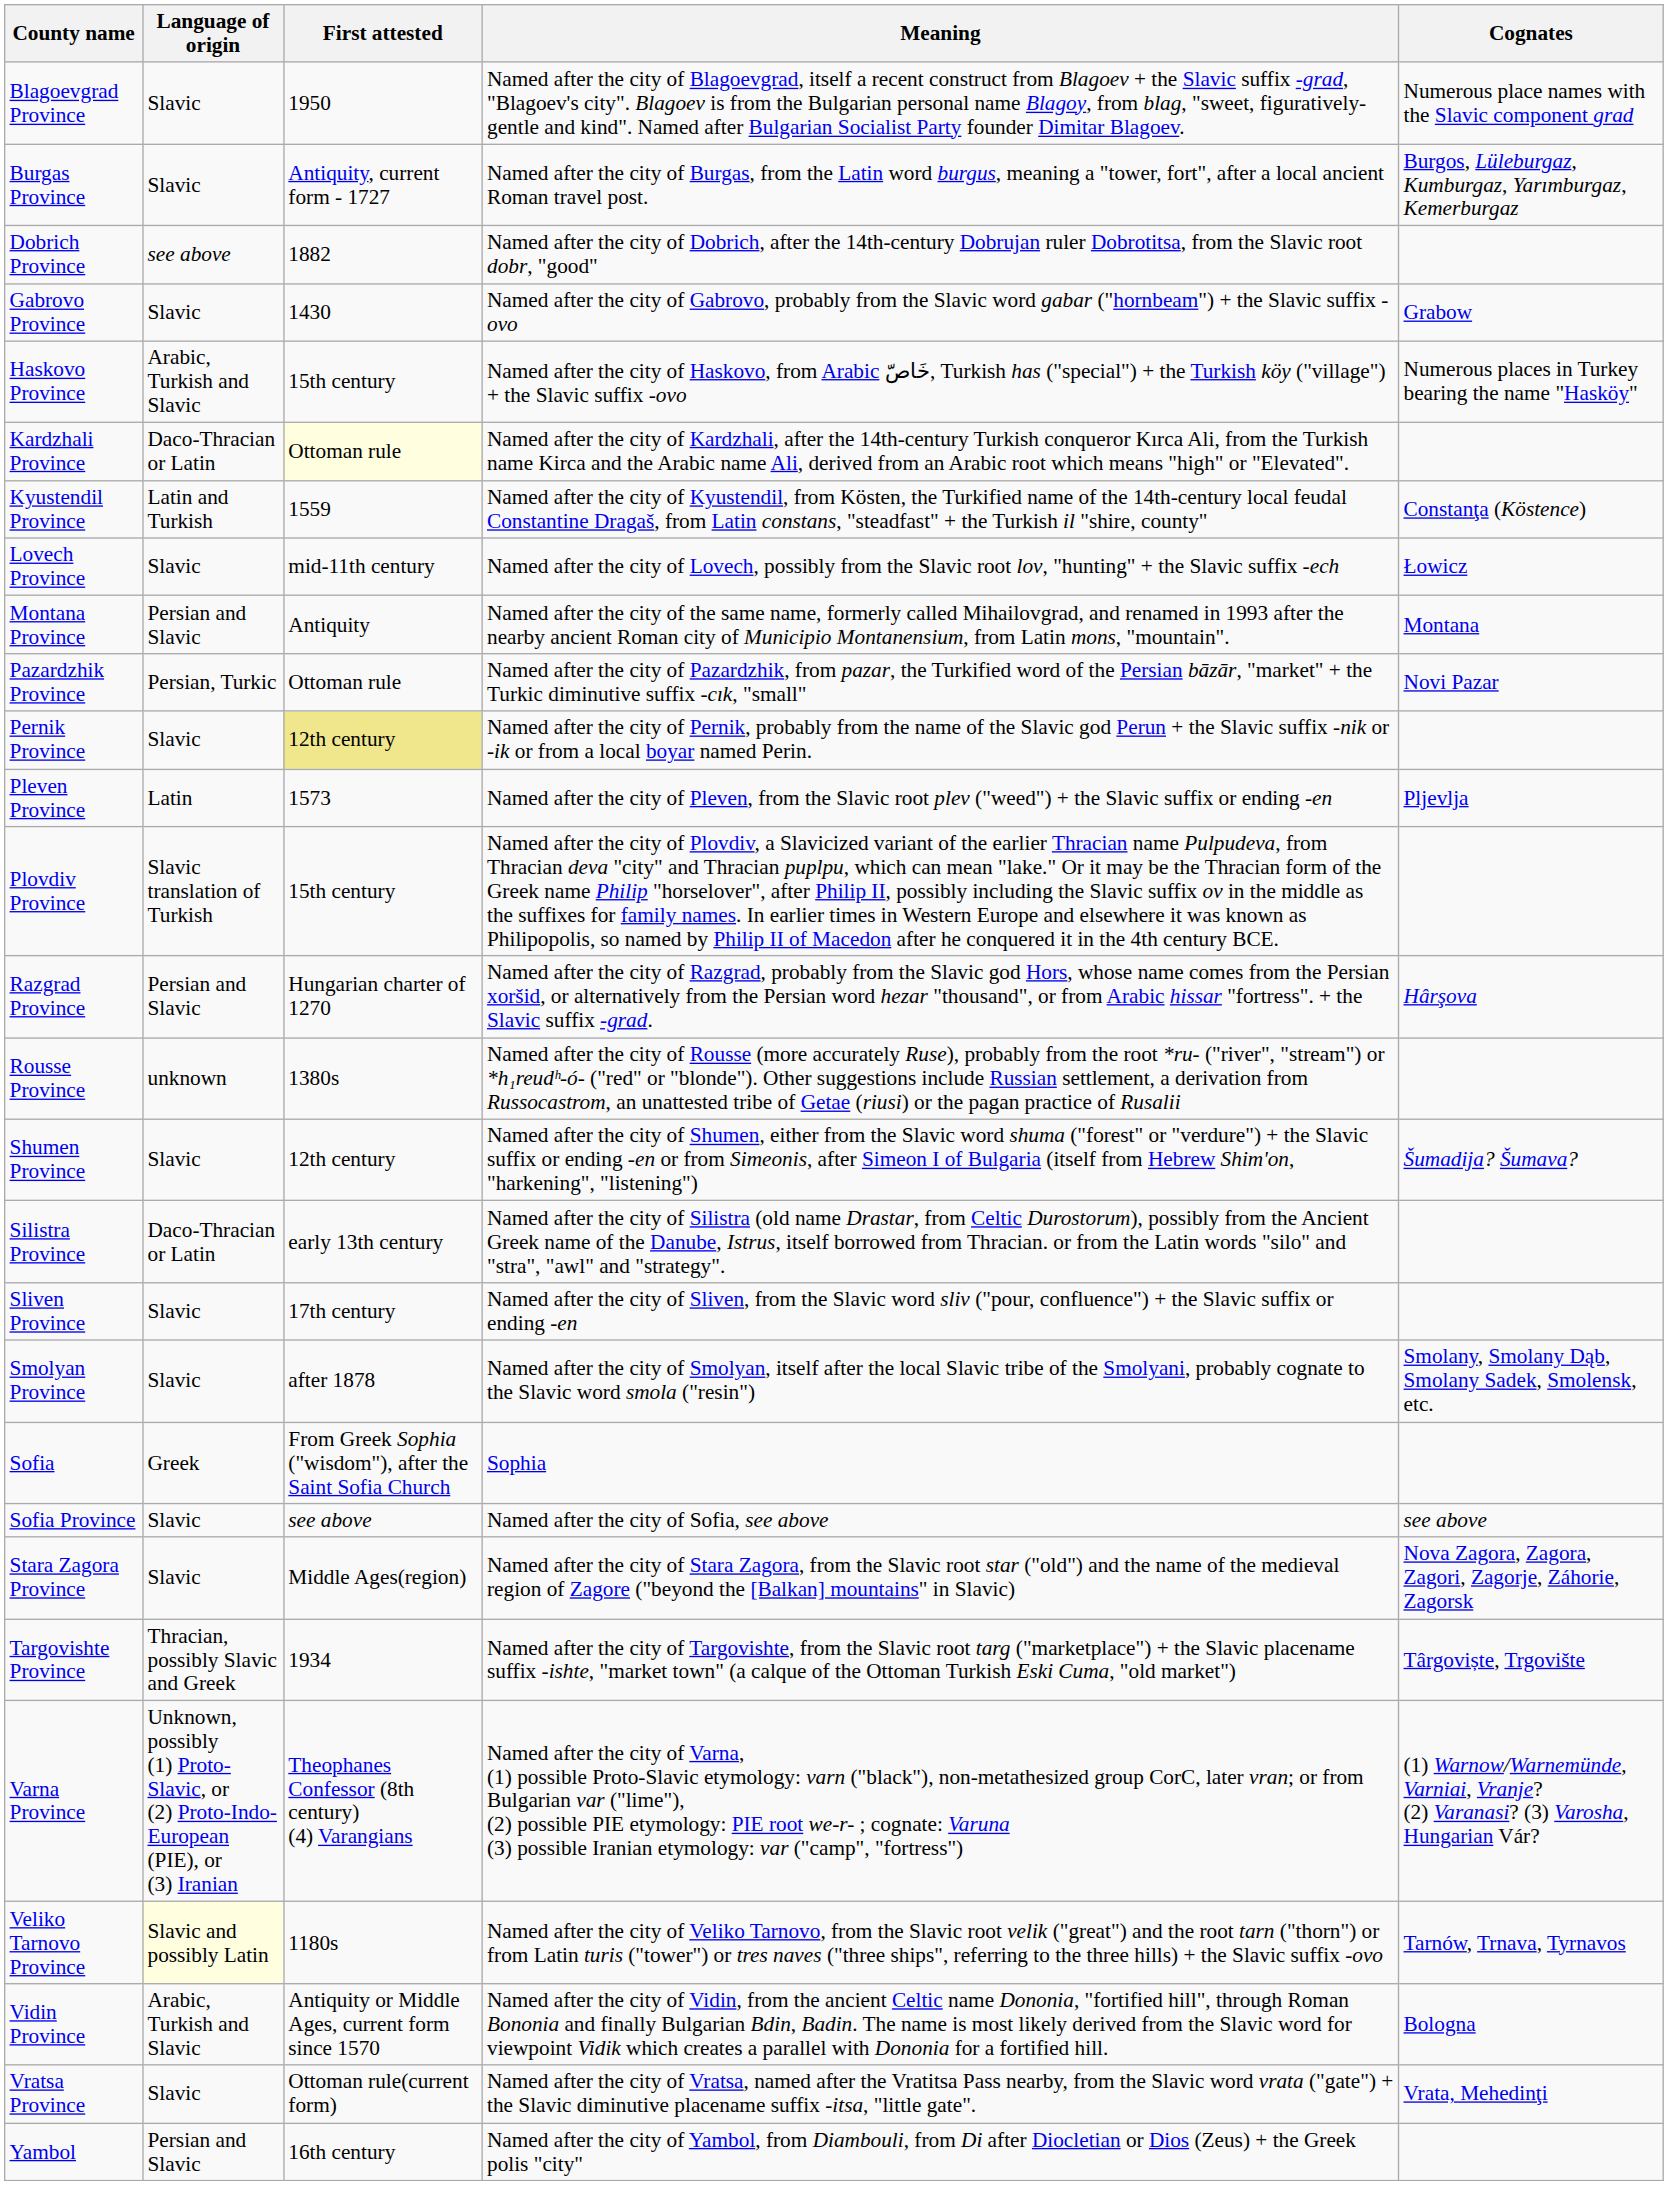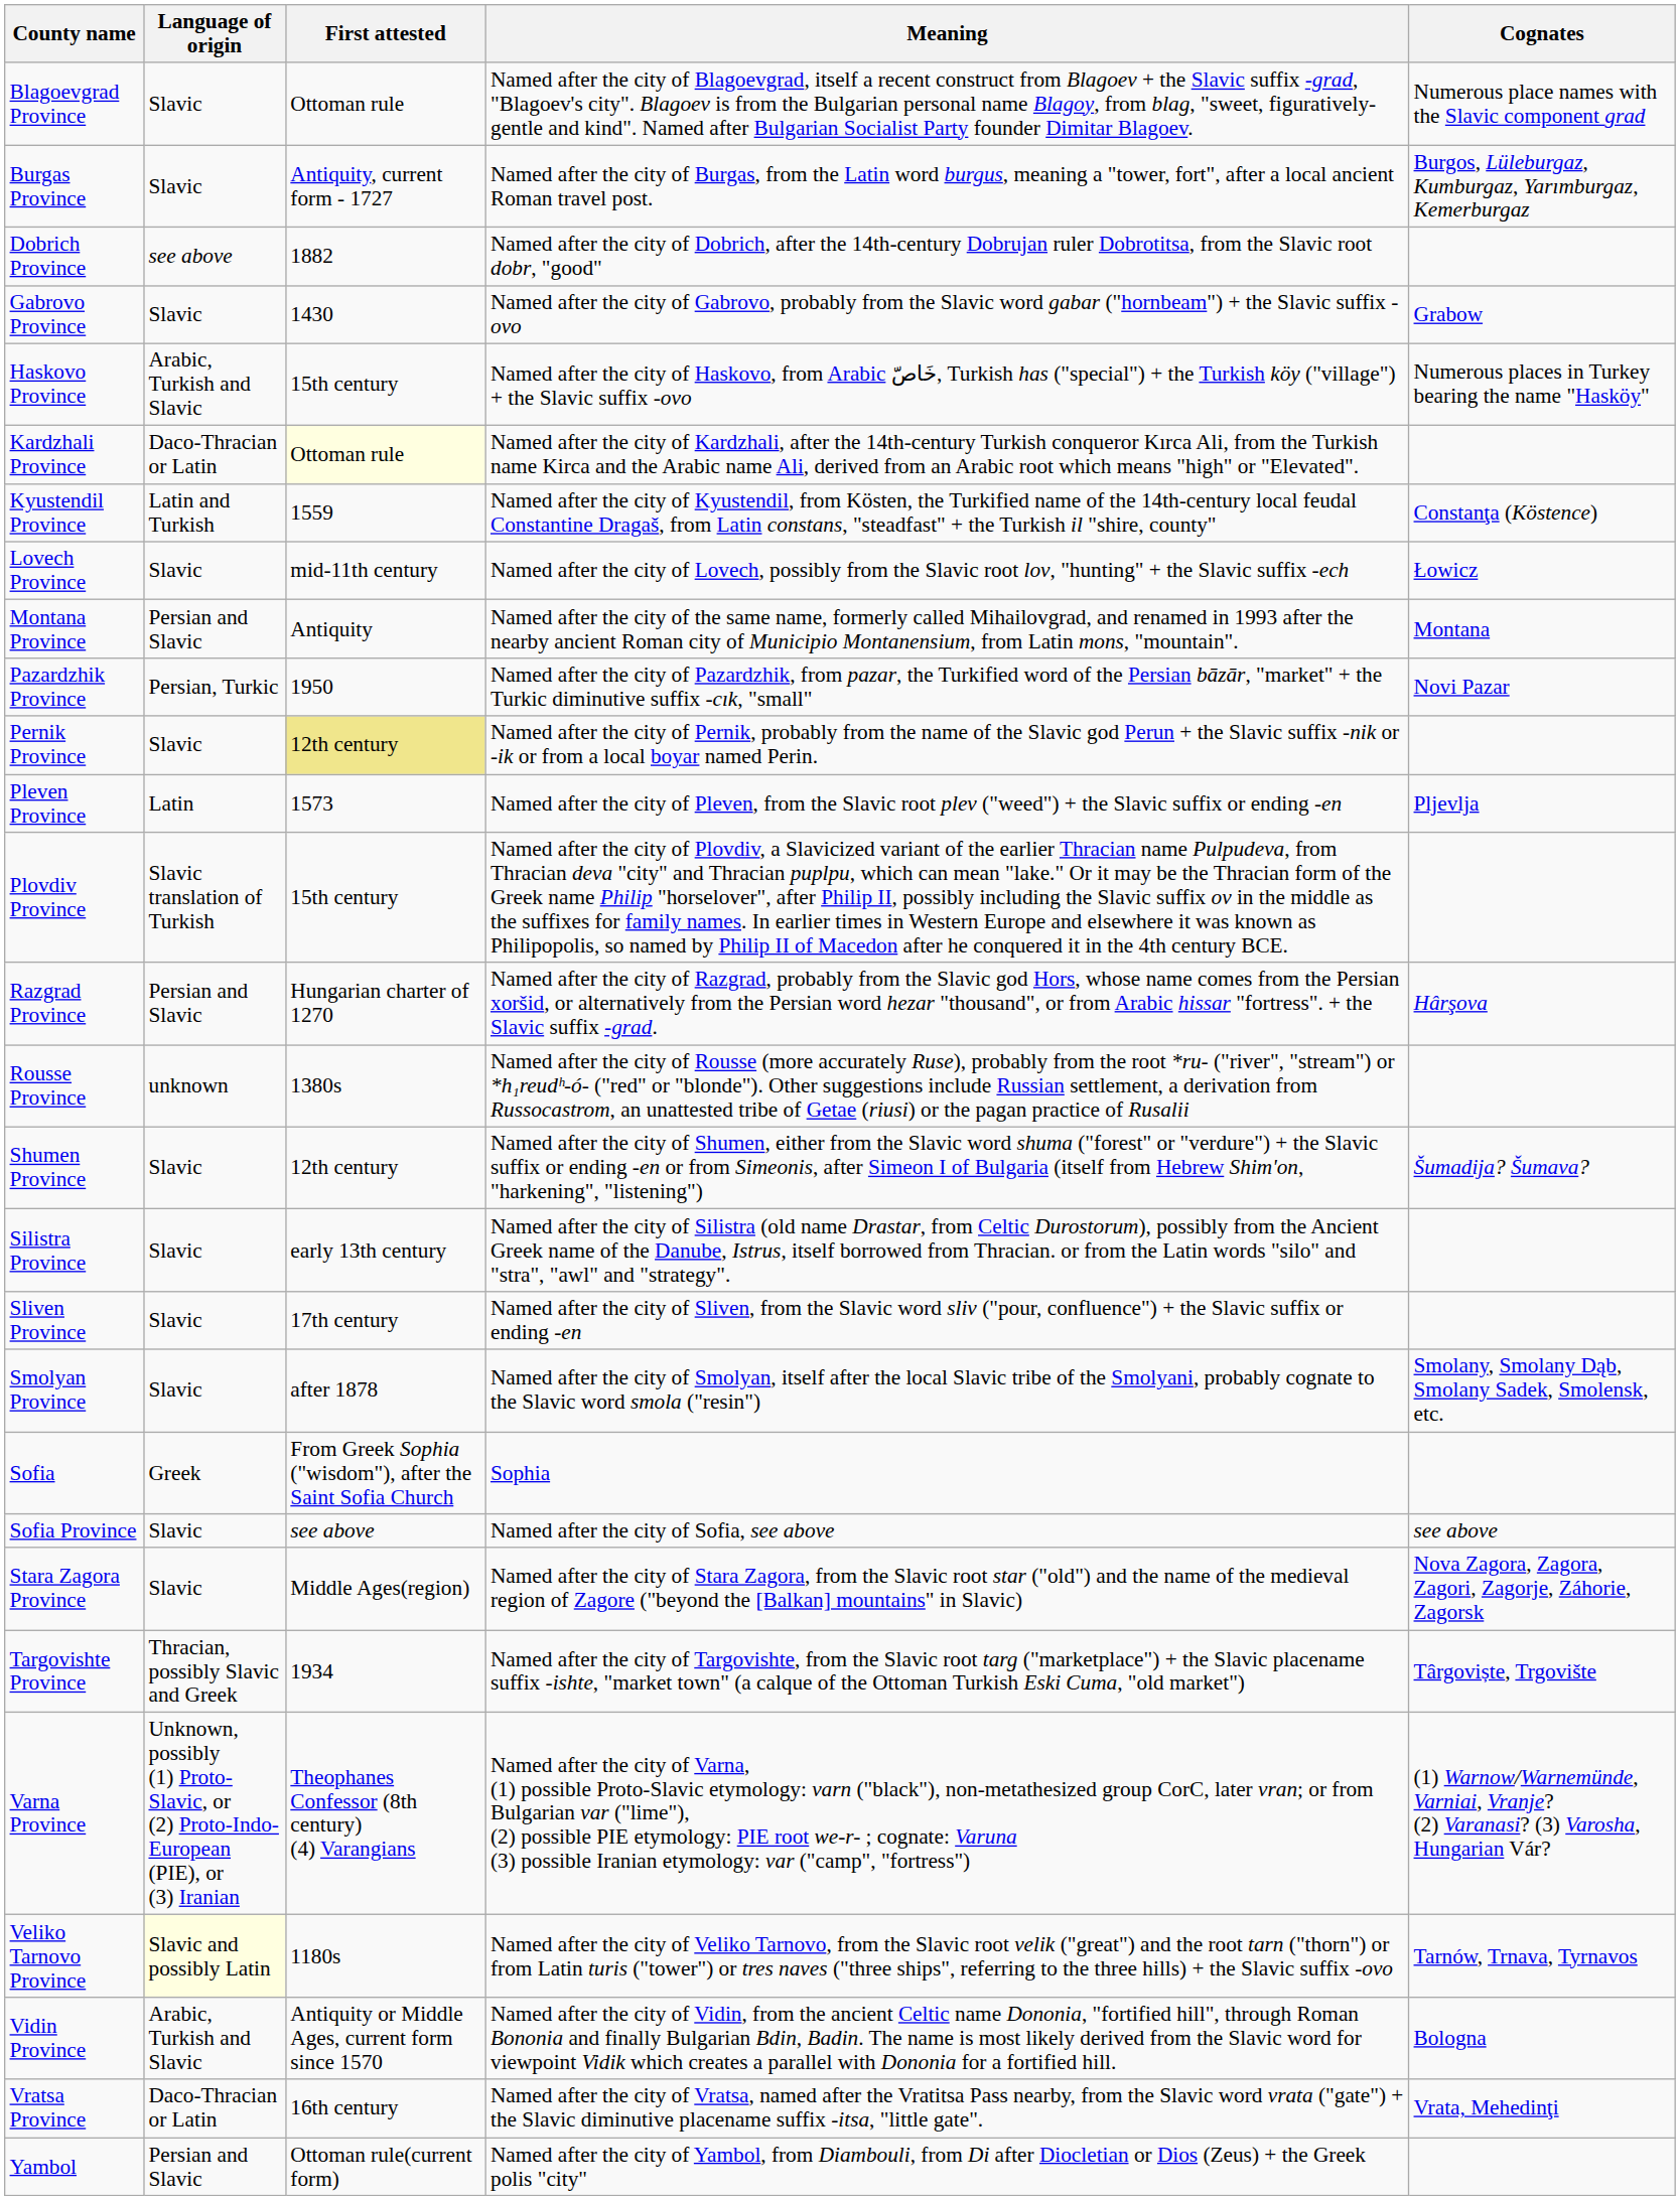Blagoevgrad Province | First attested: 1950 -> Ottoman rule
Pazardzhik Province | First attested: Ottoman rule -> 1950
Silistra Province | Language of origin: Daco-Thracian or Latin -> Slavic
Vratsa Province | Language of origin: Slavic -> Daco-Thracian or Latin
Vratsa Province | First attested: Ottoman rule(current form) -> 16th century
Yambol | First attested: 16th century -> Ottoman rule(current form)
